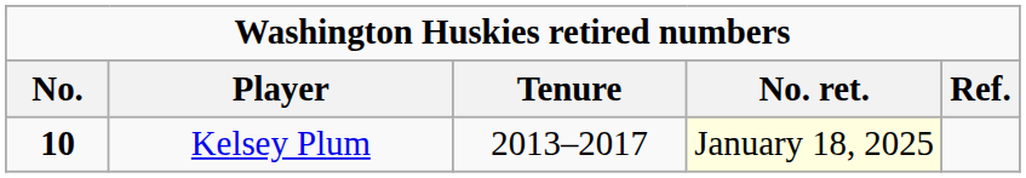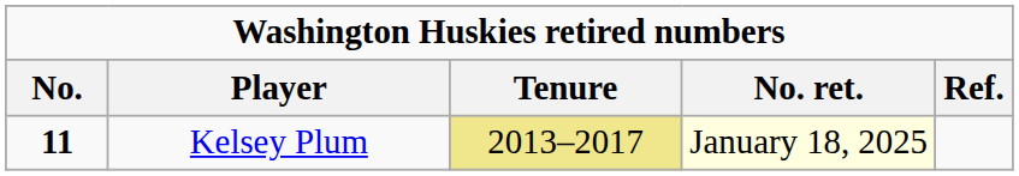Kelsey Plum | No.: 10 -> 11
Kelsey Plum | Tenure: no background -> khaki background
